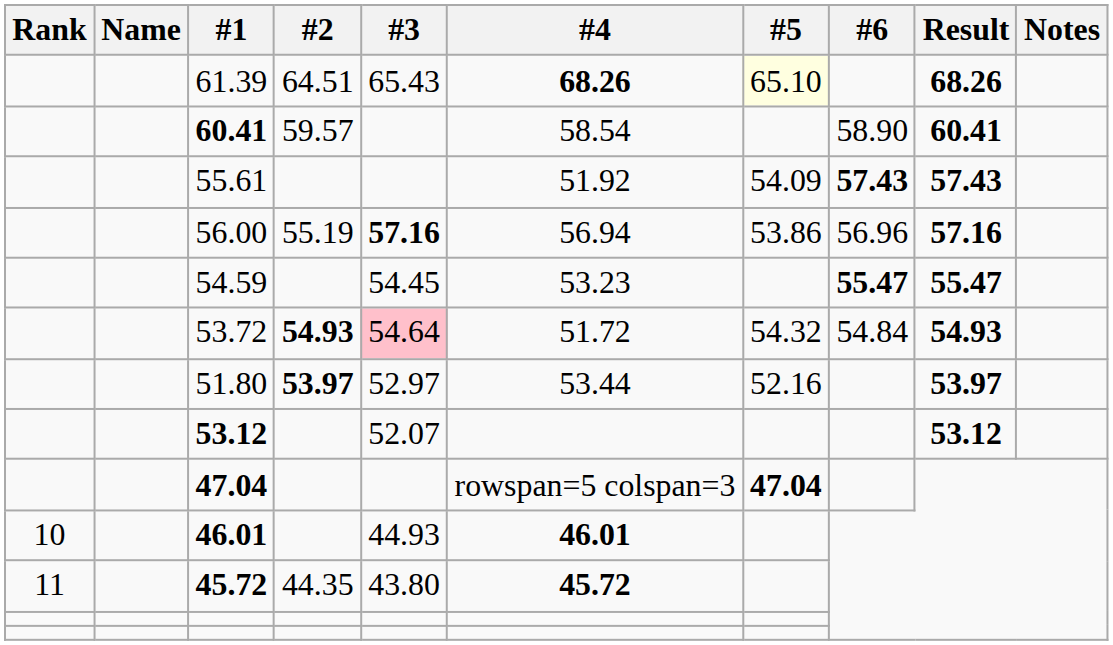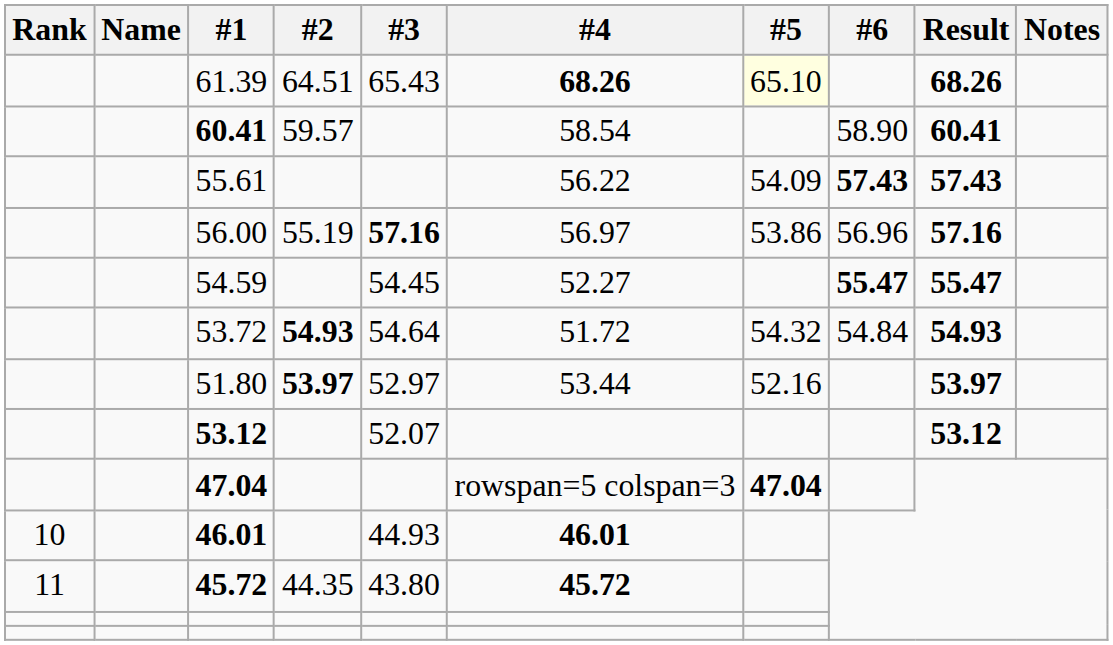55.61 | #4: 51.92 -> 56.22
56.00 | #4: 56.94 -> 56.97
54.59 | #4: 53.23 -> 52.27
53.72 | #3: pink background -> no background
